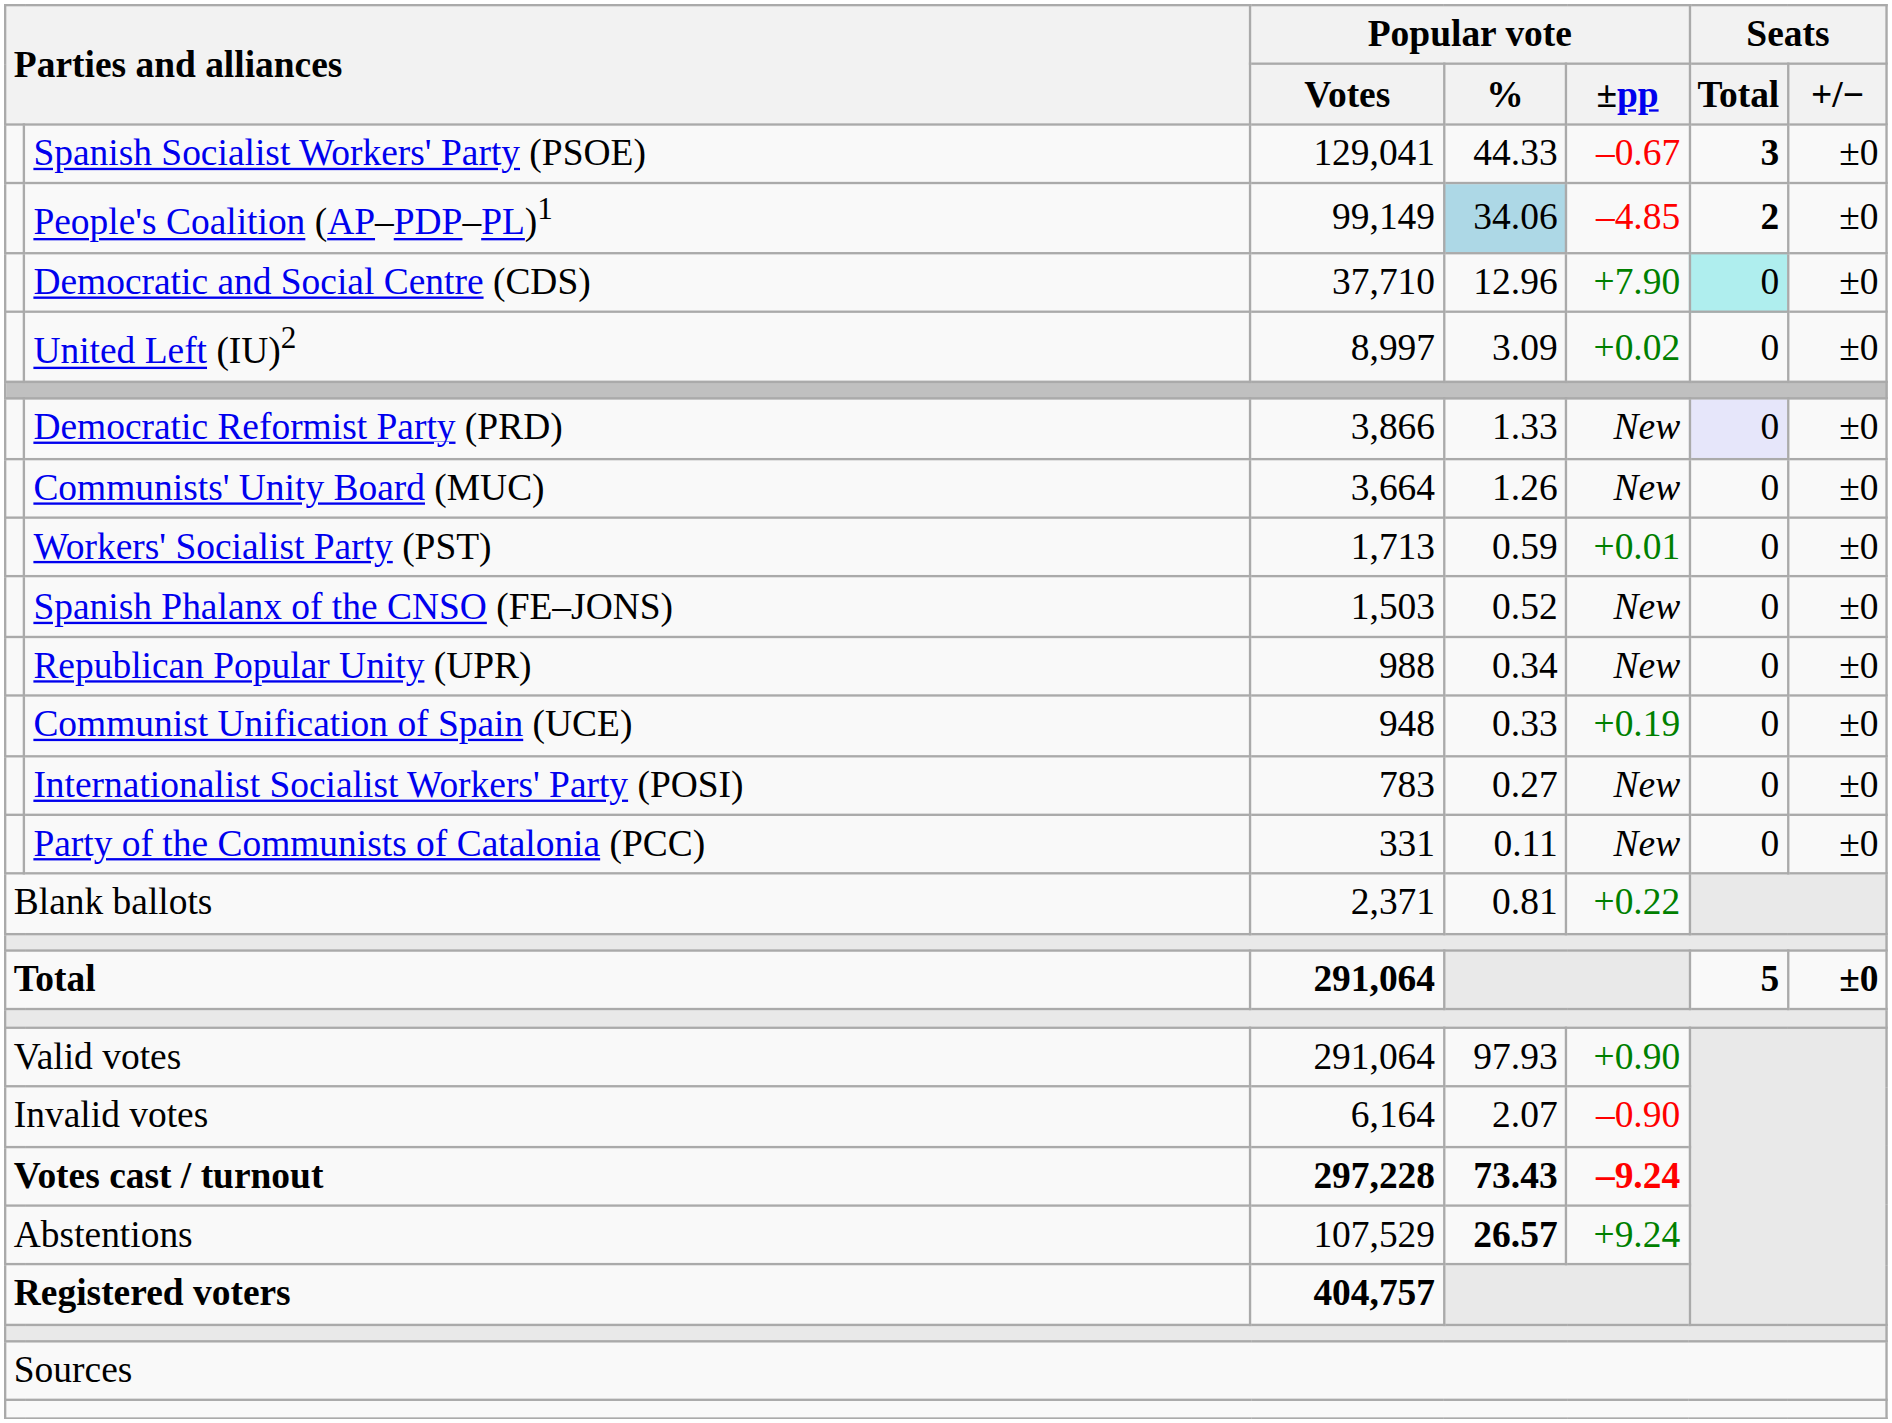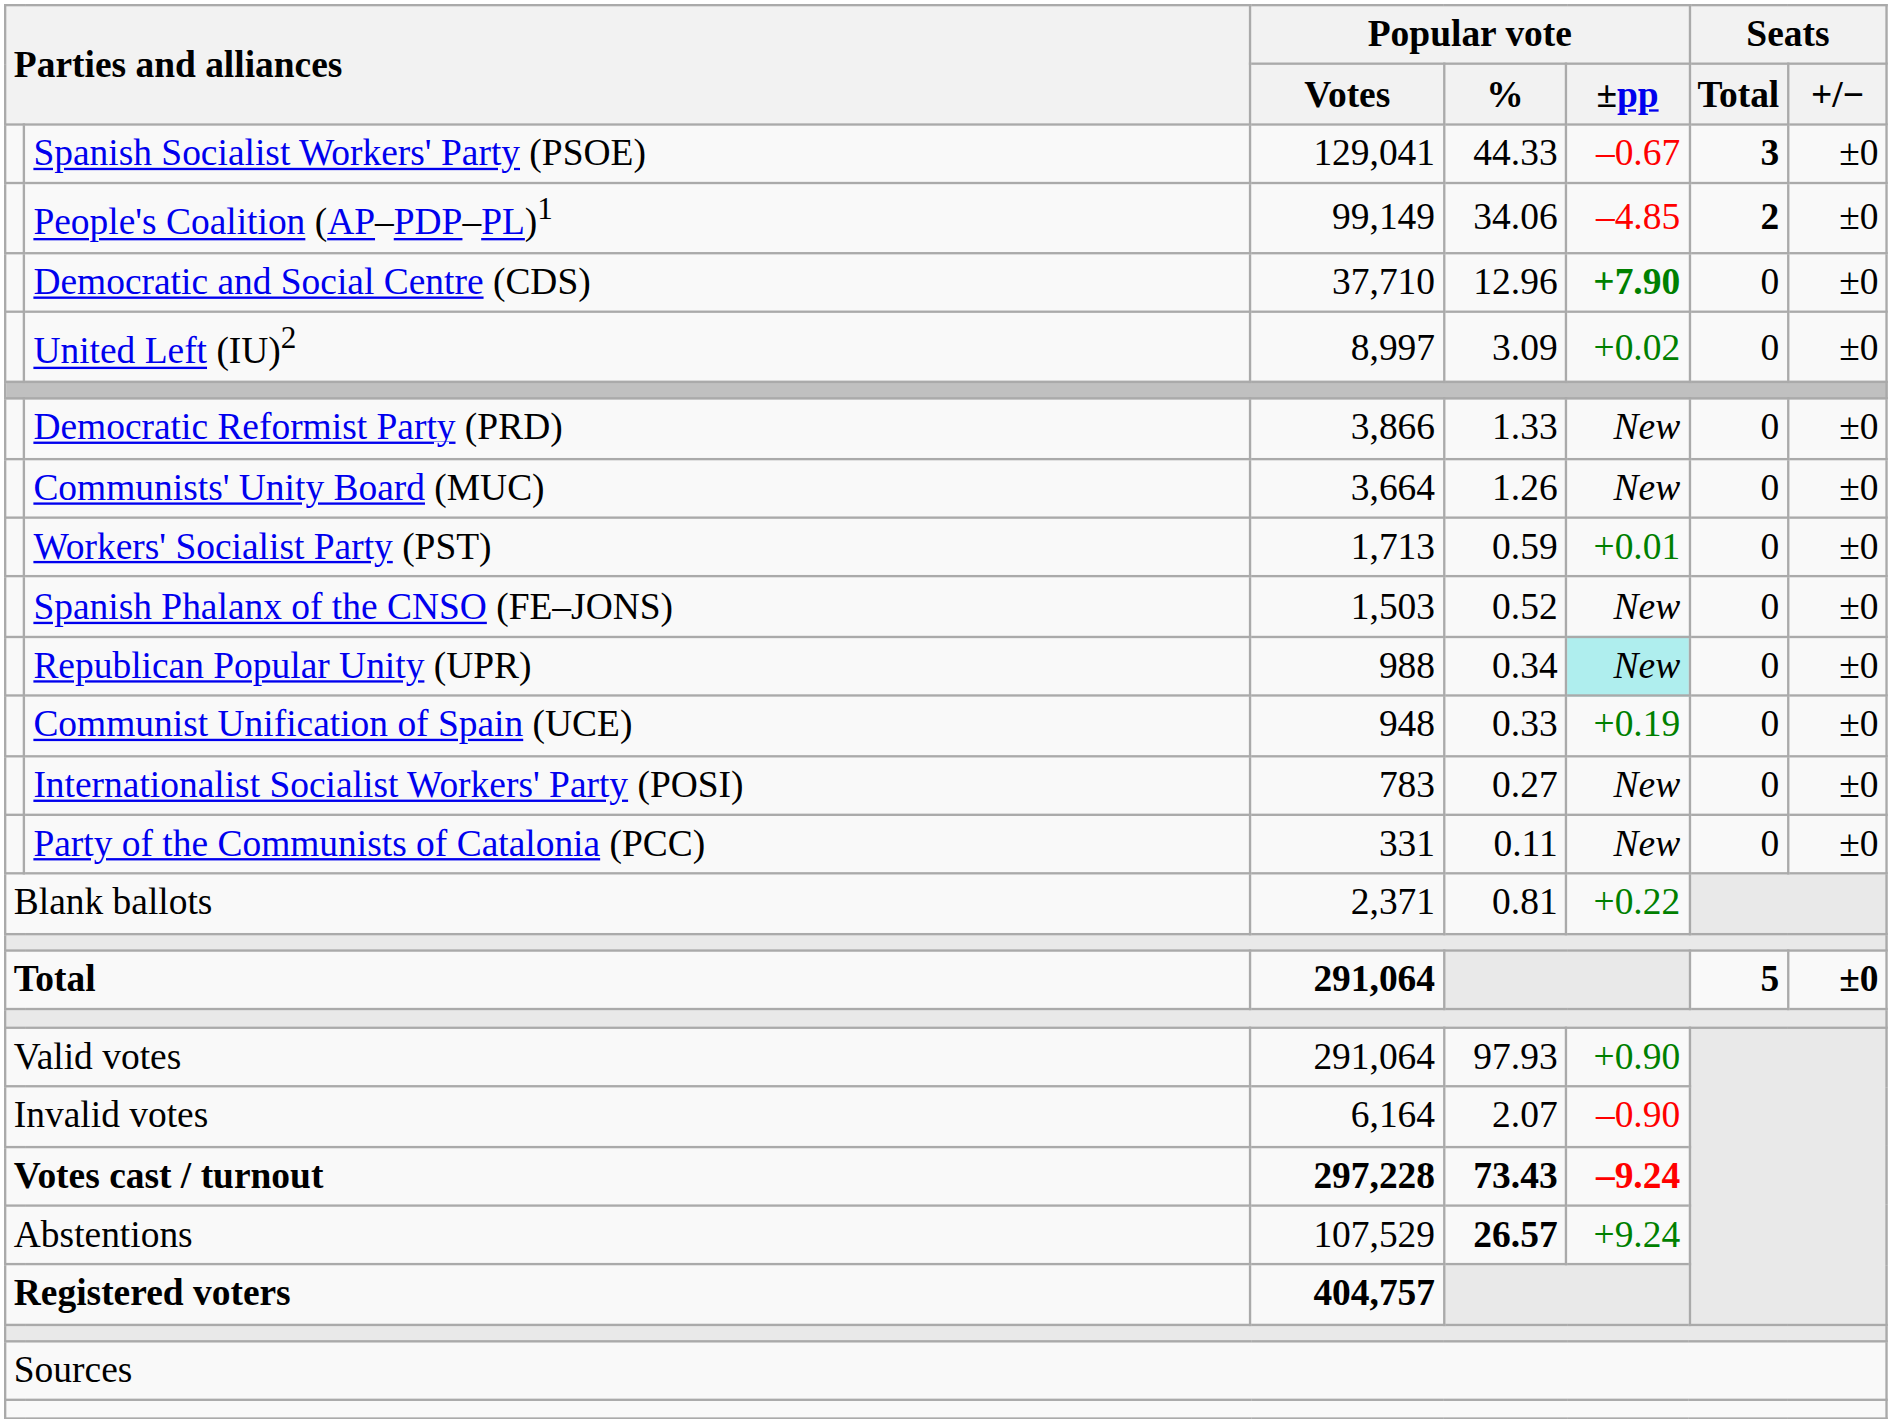People's Coalition (AP–PDP–PL)1 | Popular vote / %: lightblue background -> no background
Democratic and Social Centre (CDS) | Popular vote / ±pp: normal -> bold
Democratic and Social Centre (CDS) | Seats / Total: paleturquoise background -> no background
Democratic Reformist Party (PRD) | Seats / Total: lavender background -> no background
Republican Popular Unity (UPR) | Popular vote / ±pp: no background -> paleturquoise background
